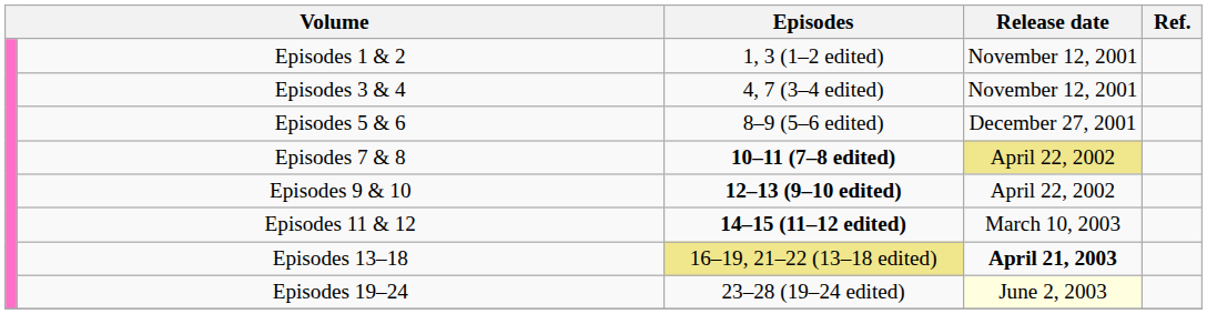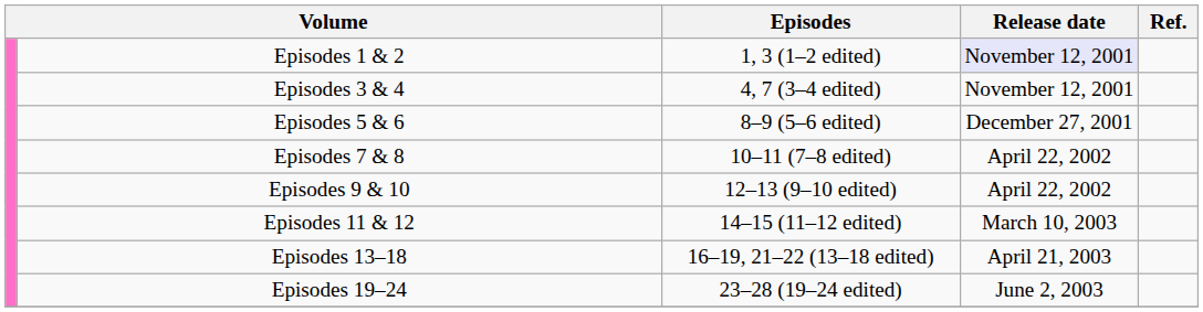Episodes 1 & 2 | Release date: no background -> lavender background
Episodes 7 & 8 | Episodes: bold -> normal
Episodes 7 & 8 | Release date: khaki background -> no background
Episodes 9 & 10 | Episodes: bold -> normal
Episodes 11 & 12 | Episodes: bold -> normal
Episodes 13–18 | Episodes: khaki background -> no background
Episodes 13–18 | Release date: bold -> normal
Episodes 19–24 | Release date: lightyellow background -> no background
